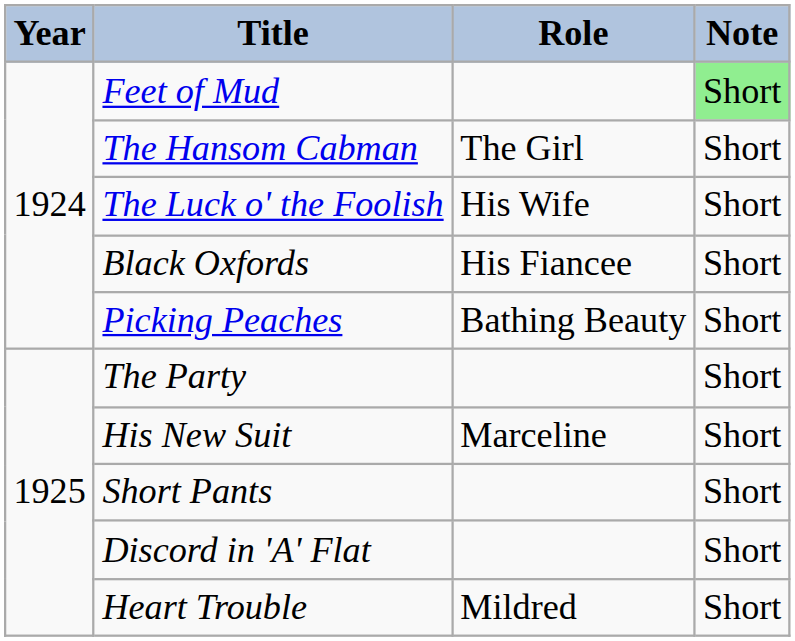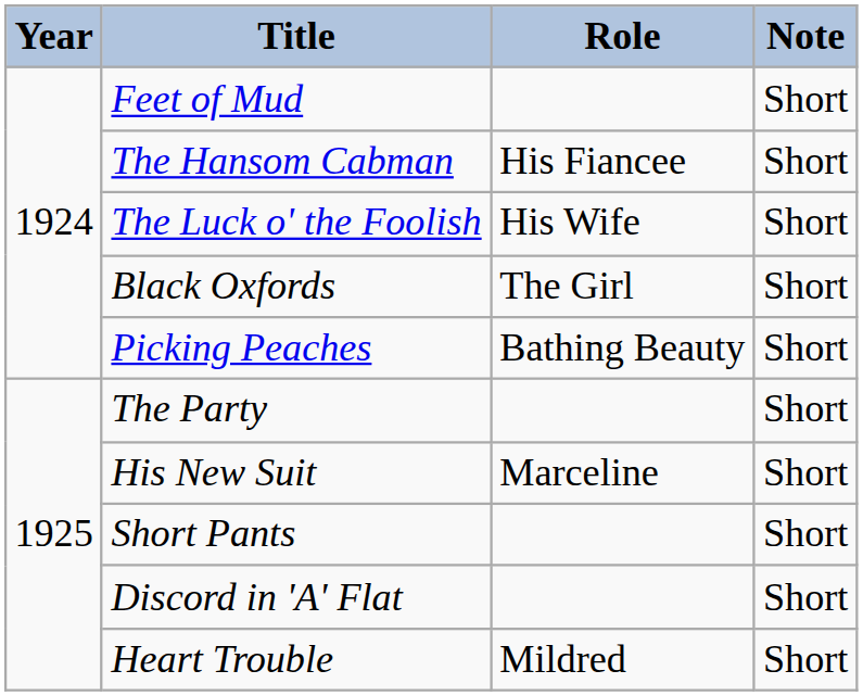Feet of Mud | Note: lightgreen background -> no background
The Hansom Cabman | Role: The Girl -> His Fiancee
Black Oxfords | Role: His Fiancee -> The Girl
